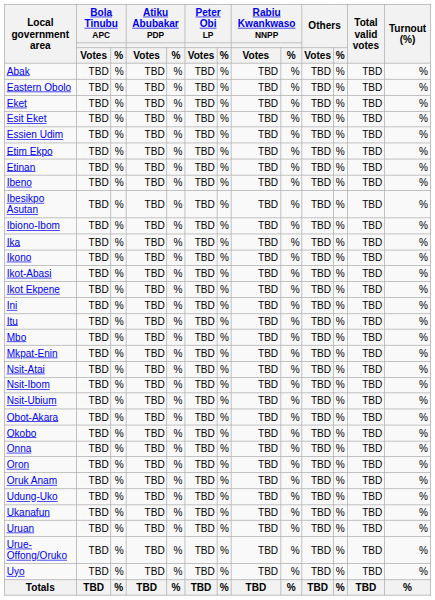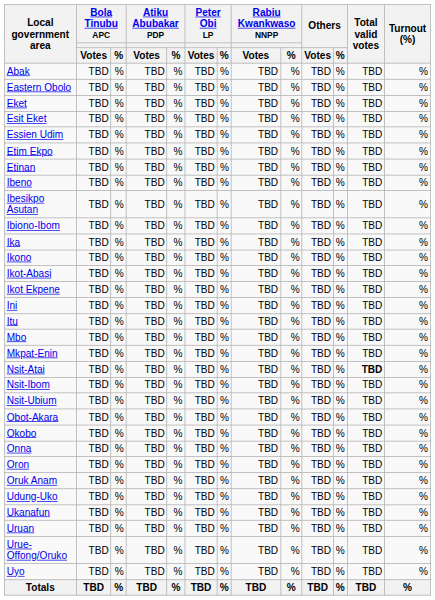Nsit-Atai | Total valid votes: normal -> bold
